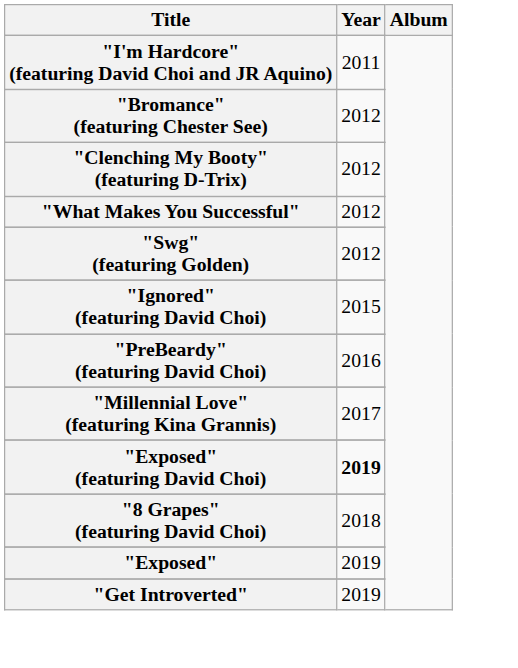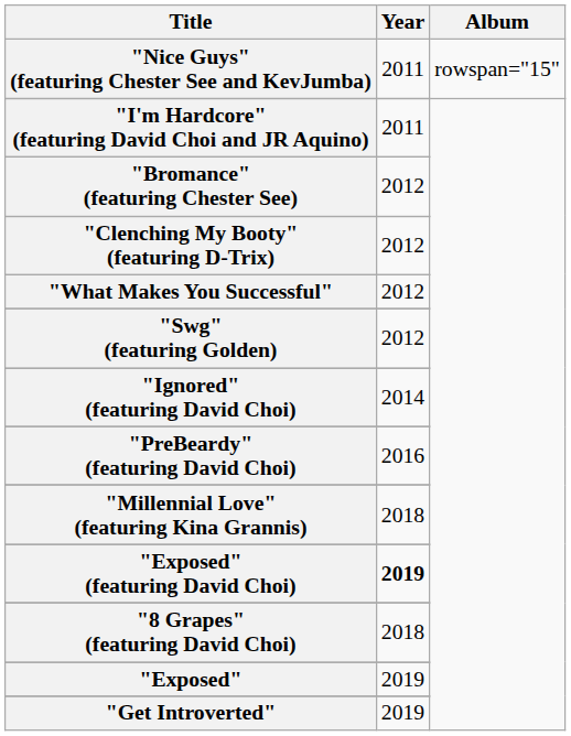+ row: "Nice Guys" (featuring Chester See and KevJumba) | 2011 | rowspan="15"
"Ignored" (featuring David Choi) | Year: 2015 -> 2014
"Millennial Love" (featuring Kina Grannis) | Year: 2017 -> 2018
